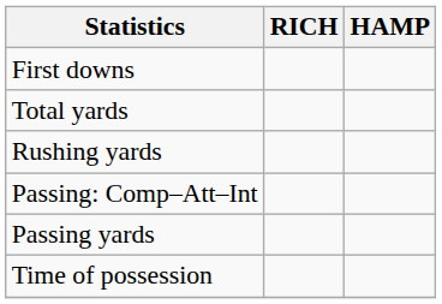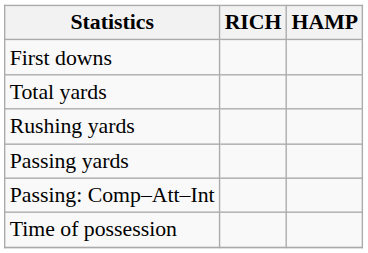rows swapped: Passing yards <-> Passing: Comp–Att–Int
